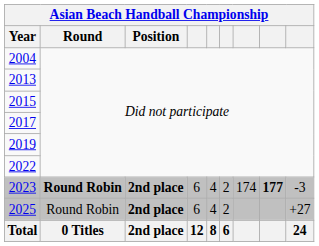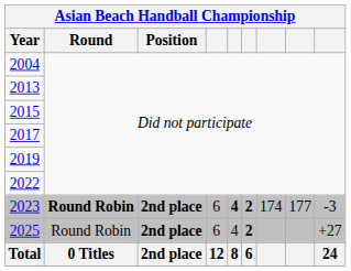2023 | column 5: normal -> bold
2023 | column 6: normal -> bold
2023 | column 8: bold -> normal
2025 | column 6: normal -> bold
